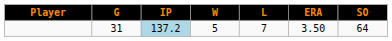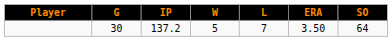row 2 | G: 31 -> 30
row 2 | IP: lightblue background -> no background
